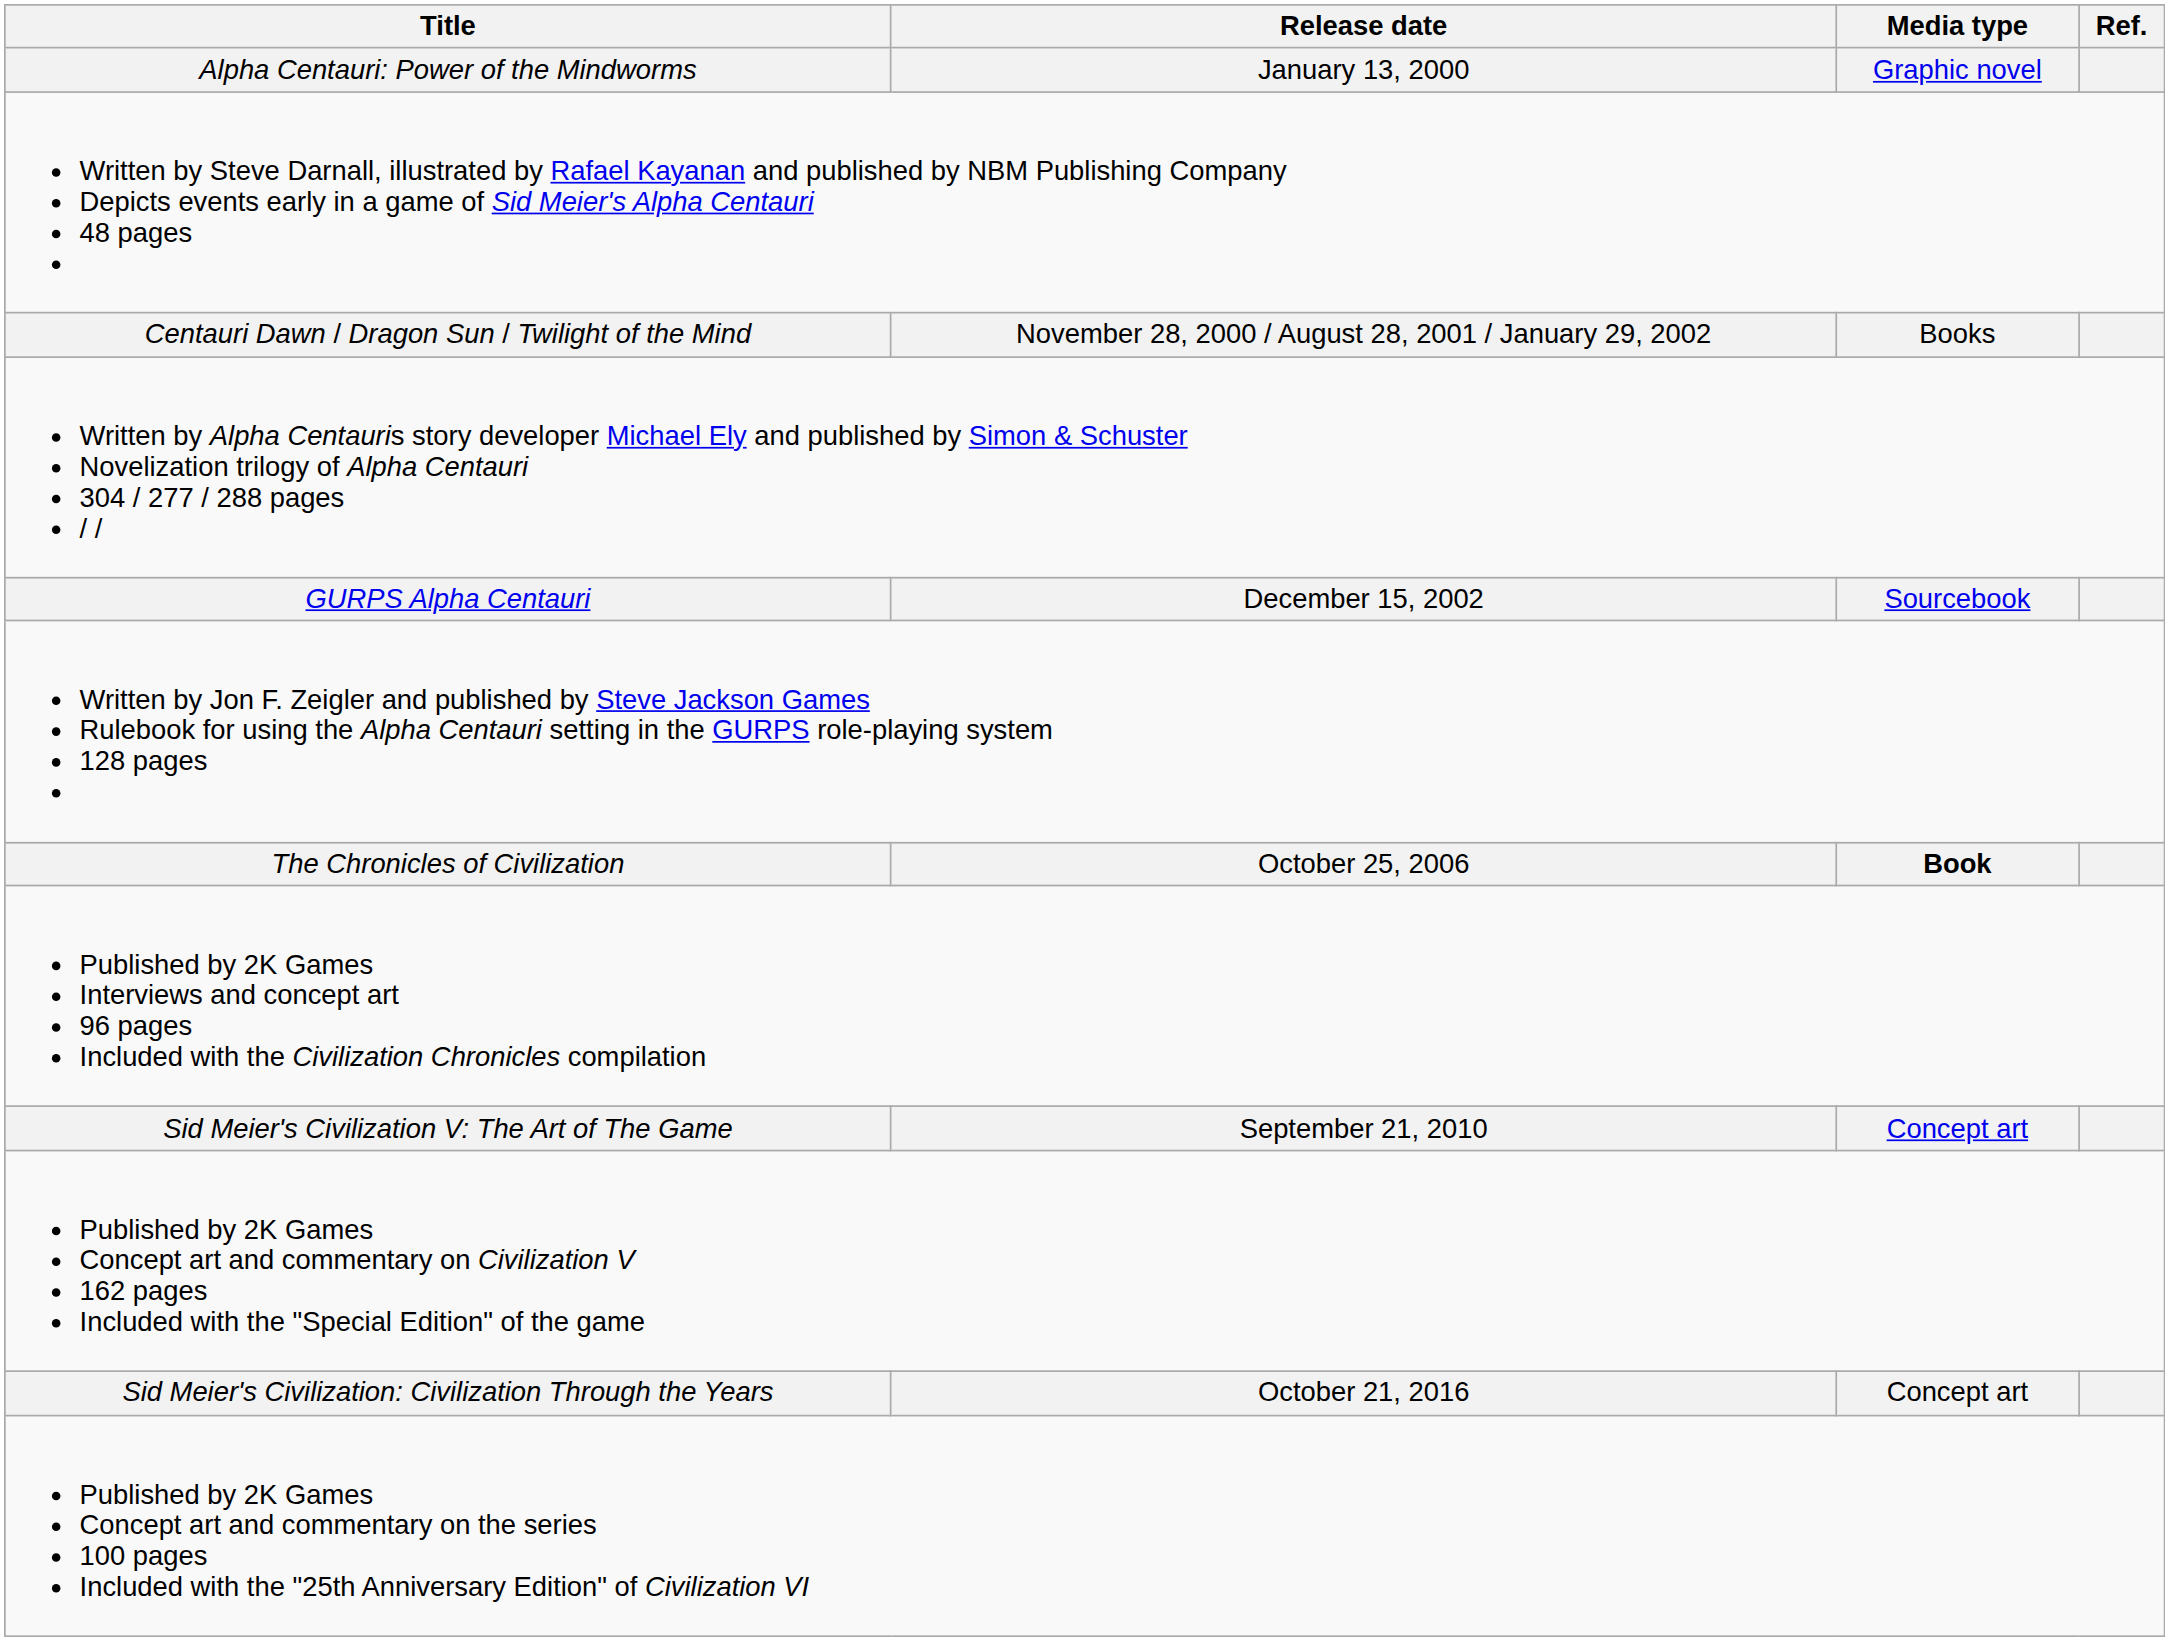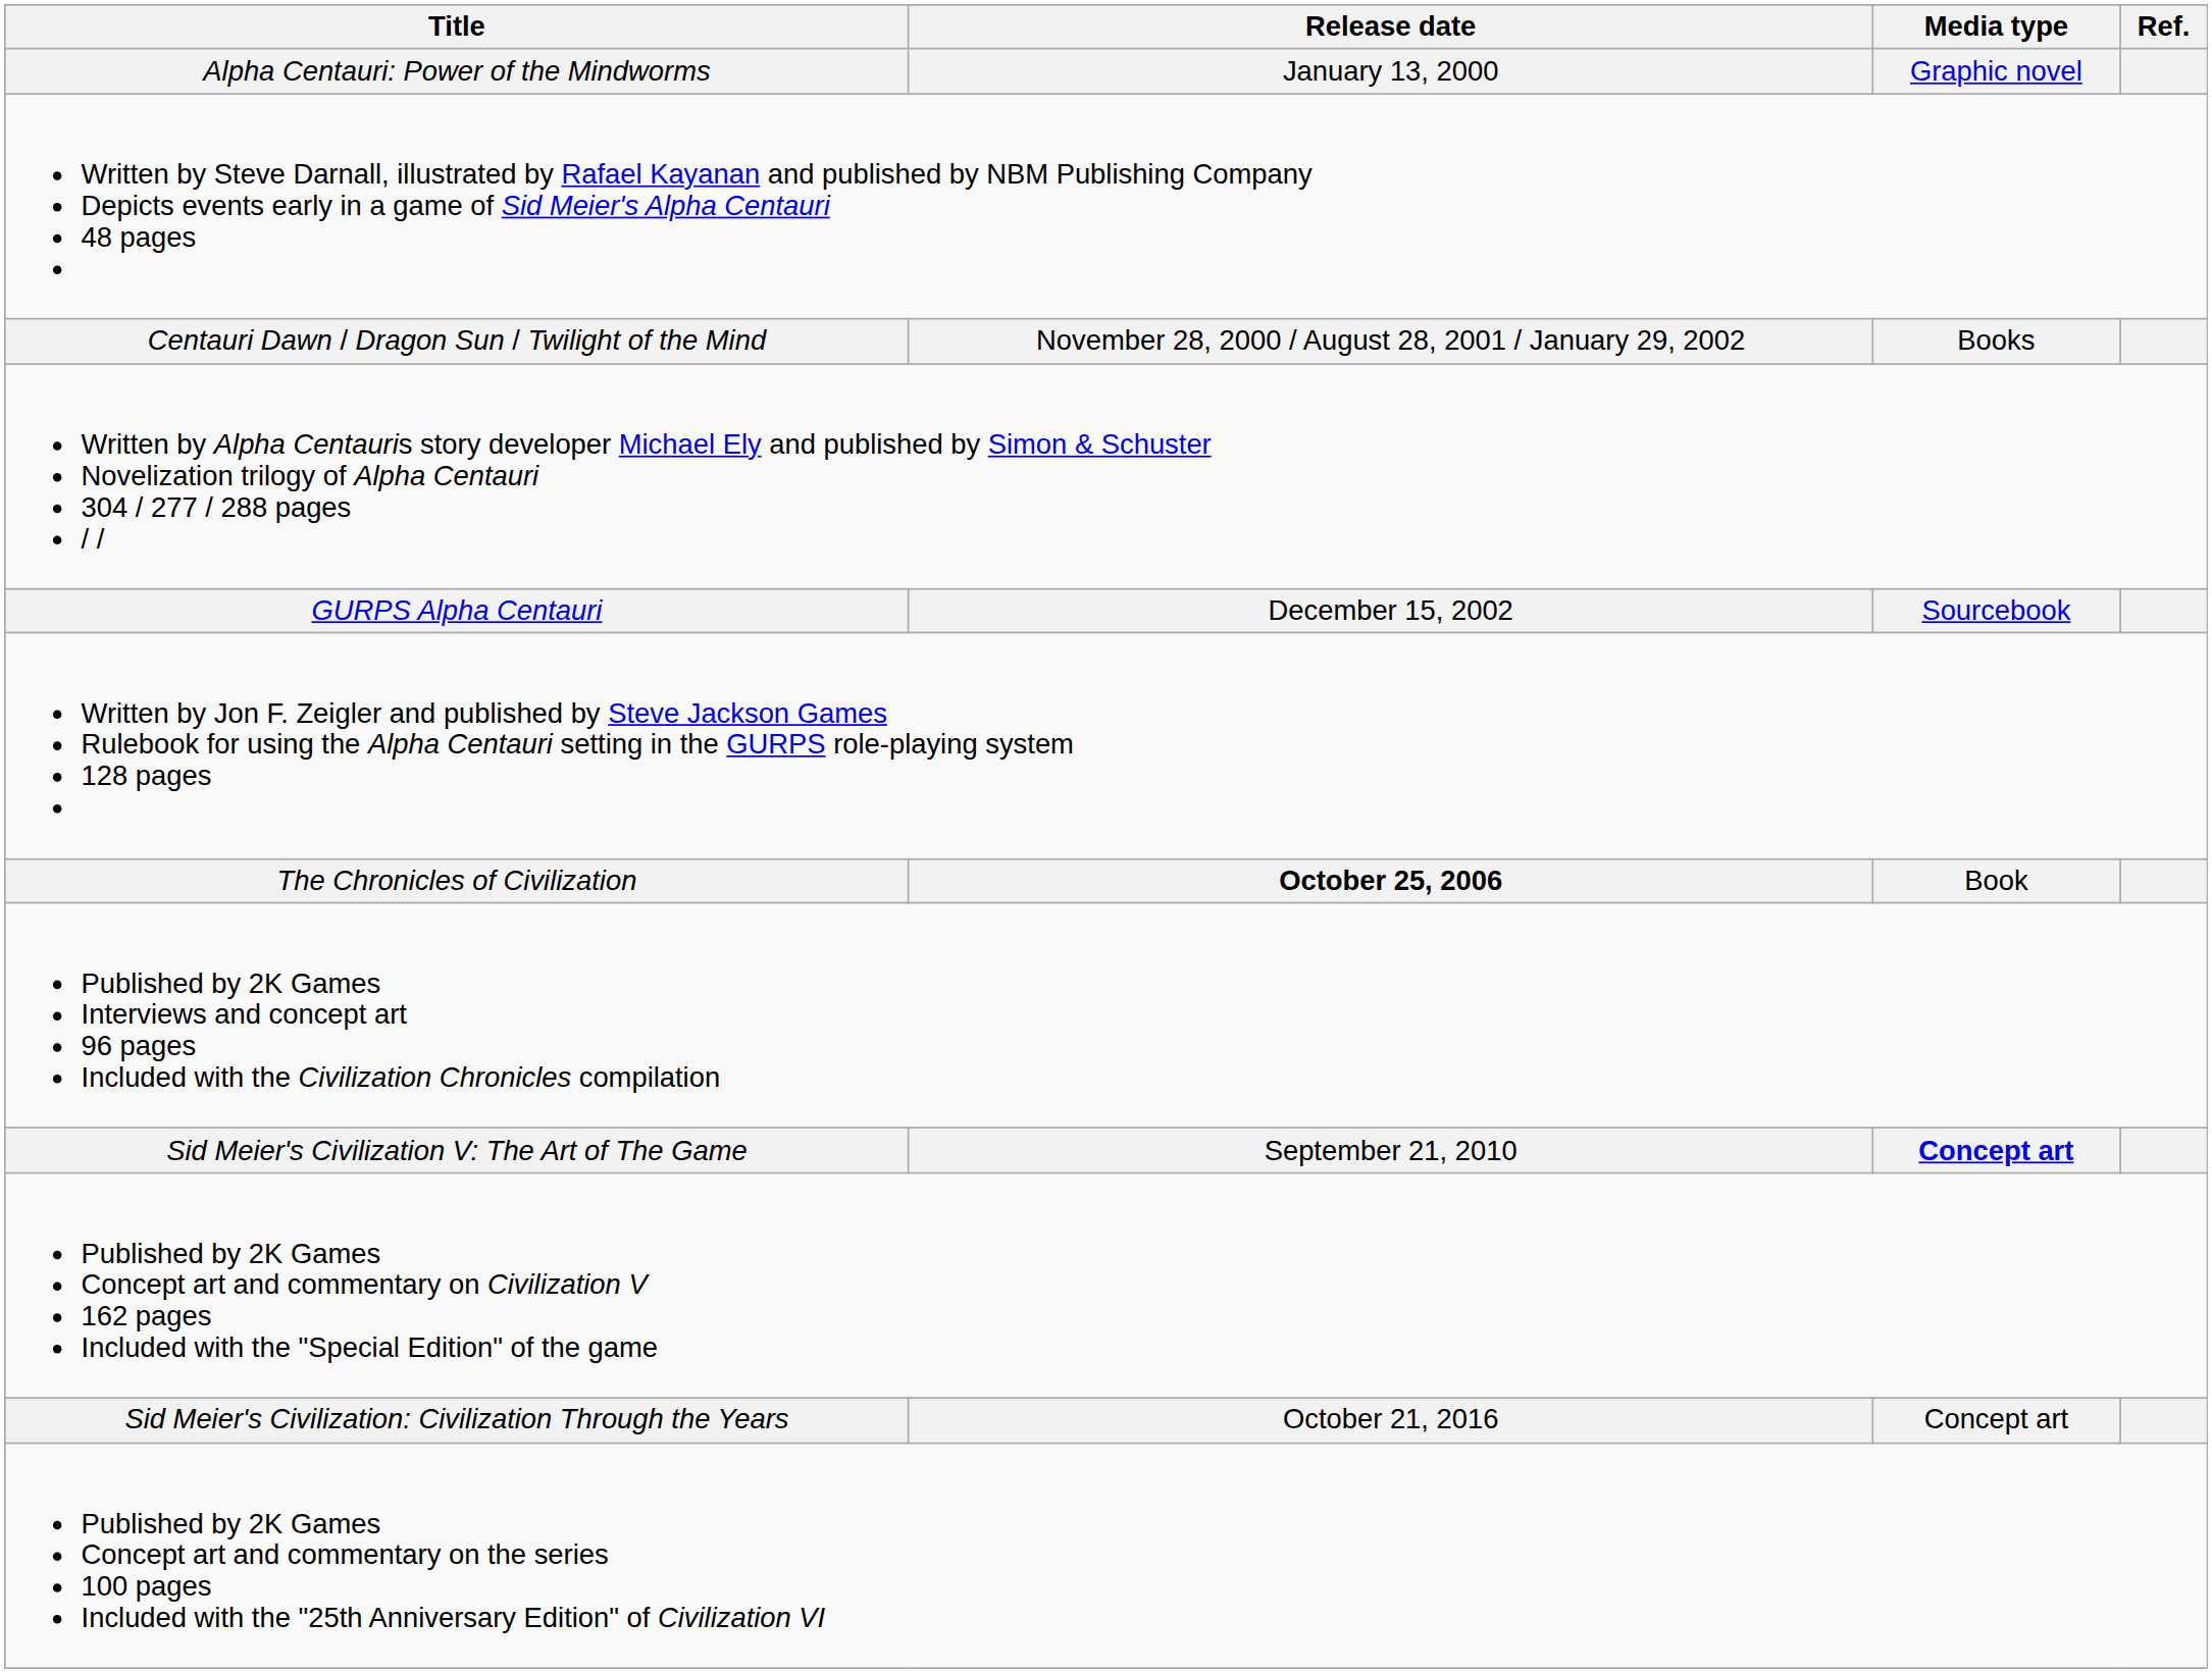The Chronicles of Civilization | Release date: normal -> bold
The Chronicles of Civilization | Media type: bold -> normal
Sid Meier's Civilization V: The Art of The Game | Media type: normal -> bold
